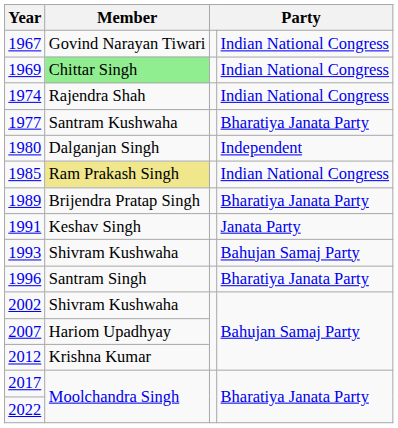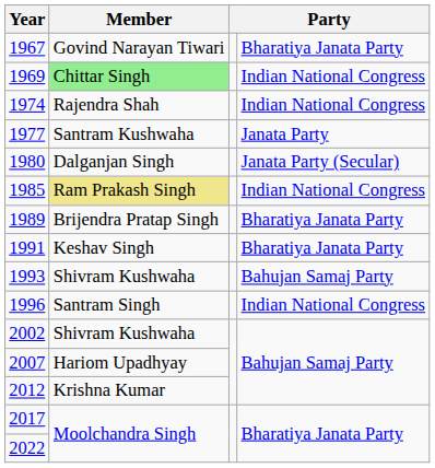1967 | column 4: Indian National Congress -> Bharatiya Janata Party
1977 | column 4: Bharatiya Janata Party -> Janata Party
1980 | column 4: Independent -> Janata Party (Secular)
1991 | column 4: Janata Party -> Bharatiya Janata Party
1996 | column 4: Bharatiya Janata Party -> Indian National Congress
